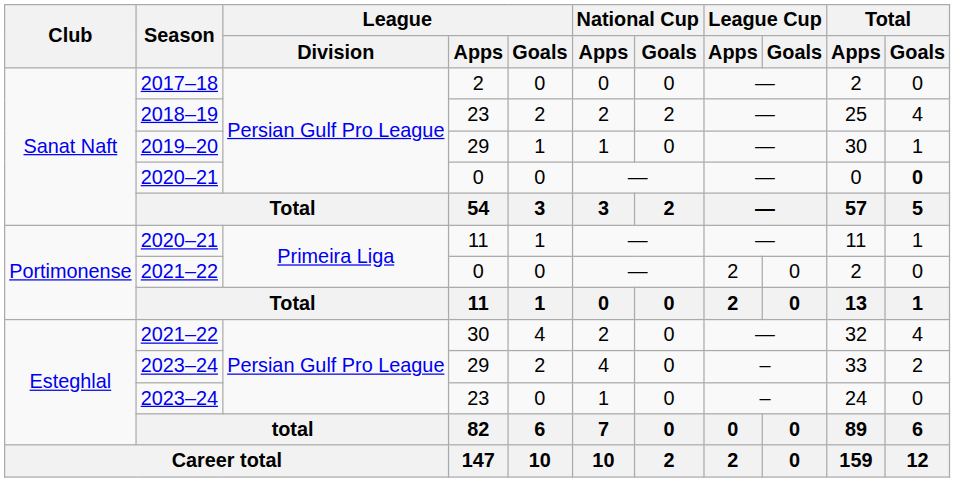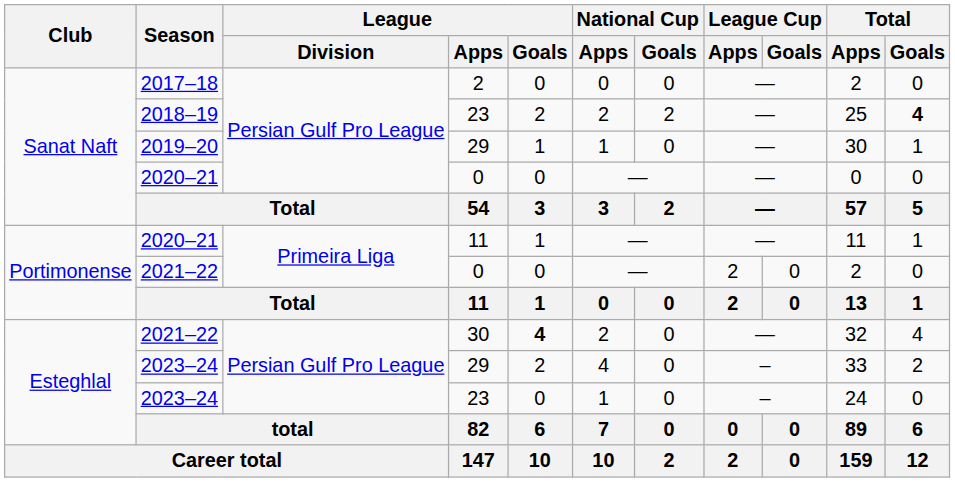2018–19 | Total / Goals: normal -> bold
2020–21 / 0 | Total / Goals: bold -> normal
2021–22 / 30 | League / Goals: normal -> bold
